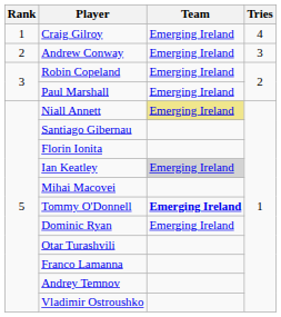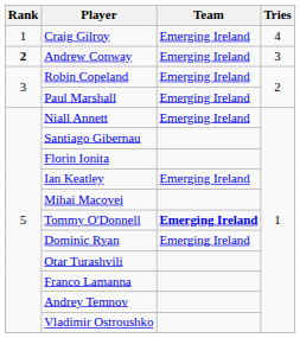Andrew Conway | Rank: normal -> bold
Niall Annett | Team: khaki background -> no background
Ian Keatley | Team: lightgrey background -> no background
